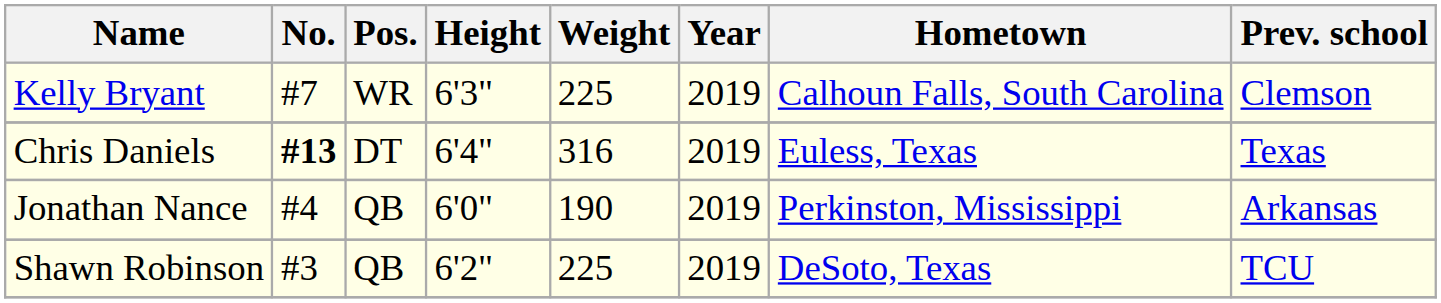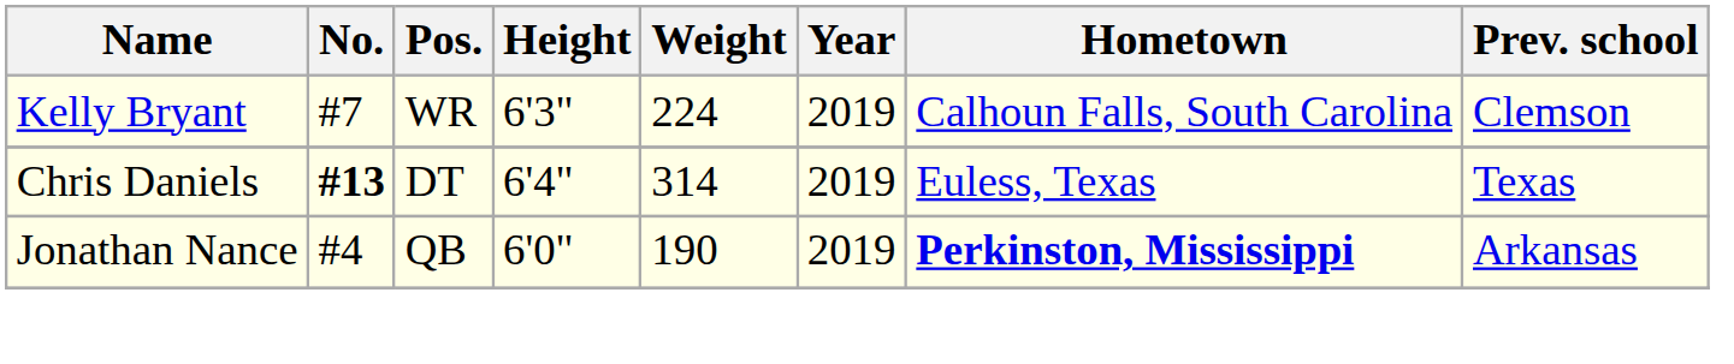Kelly Bryant | Weight: 225 -> 224
Chris Daniels | Weight: 316 -> 314
Jonathan Nance | Hometown: normal -> bold
- row: Shawn Robinson | #3 | QB | 6'2" | 225 | 2019 | DeSoto, Texas | TCU
